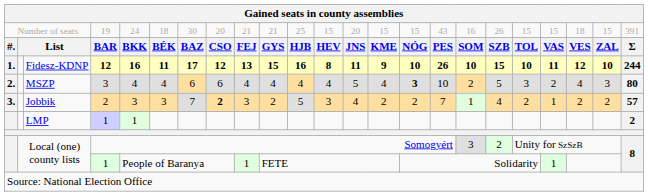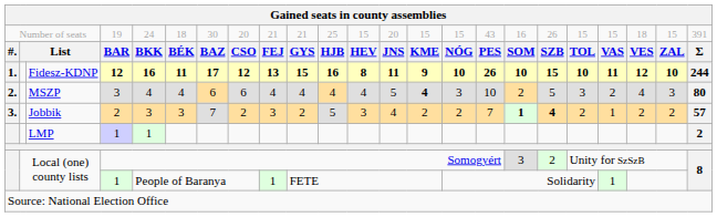MSZP | column 14: normal -> bold
MSZP | column 15: bold -> normal
Jobbik | column 8: bold -> normal
Jobbik | column 17: normal -> bold
Jobbik | column 18: normal -> bold
